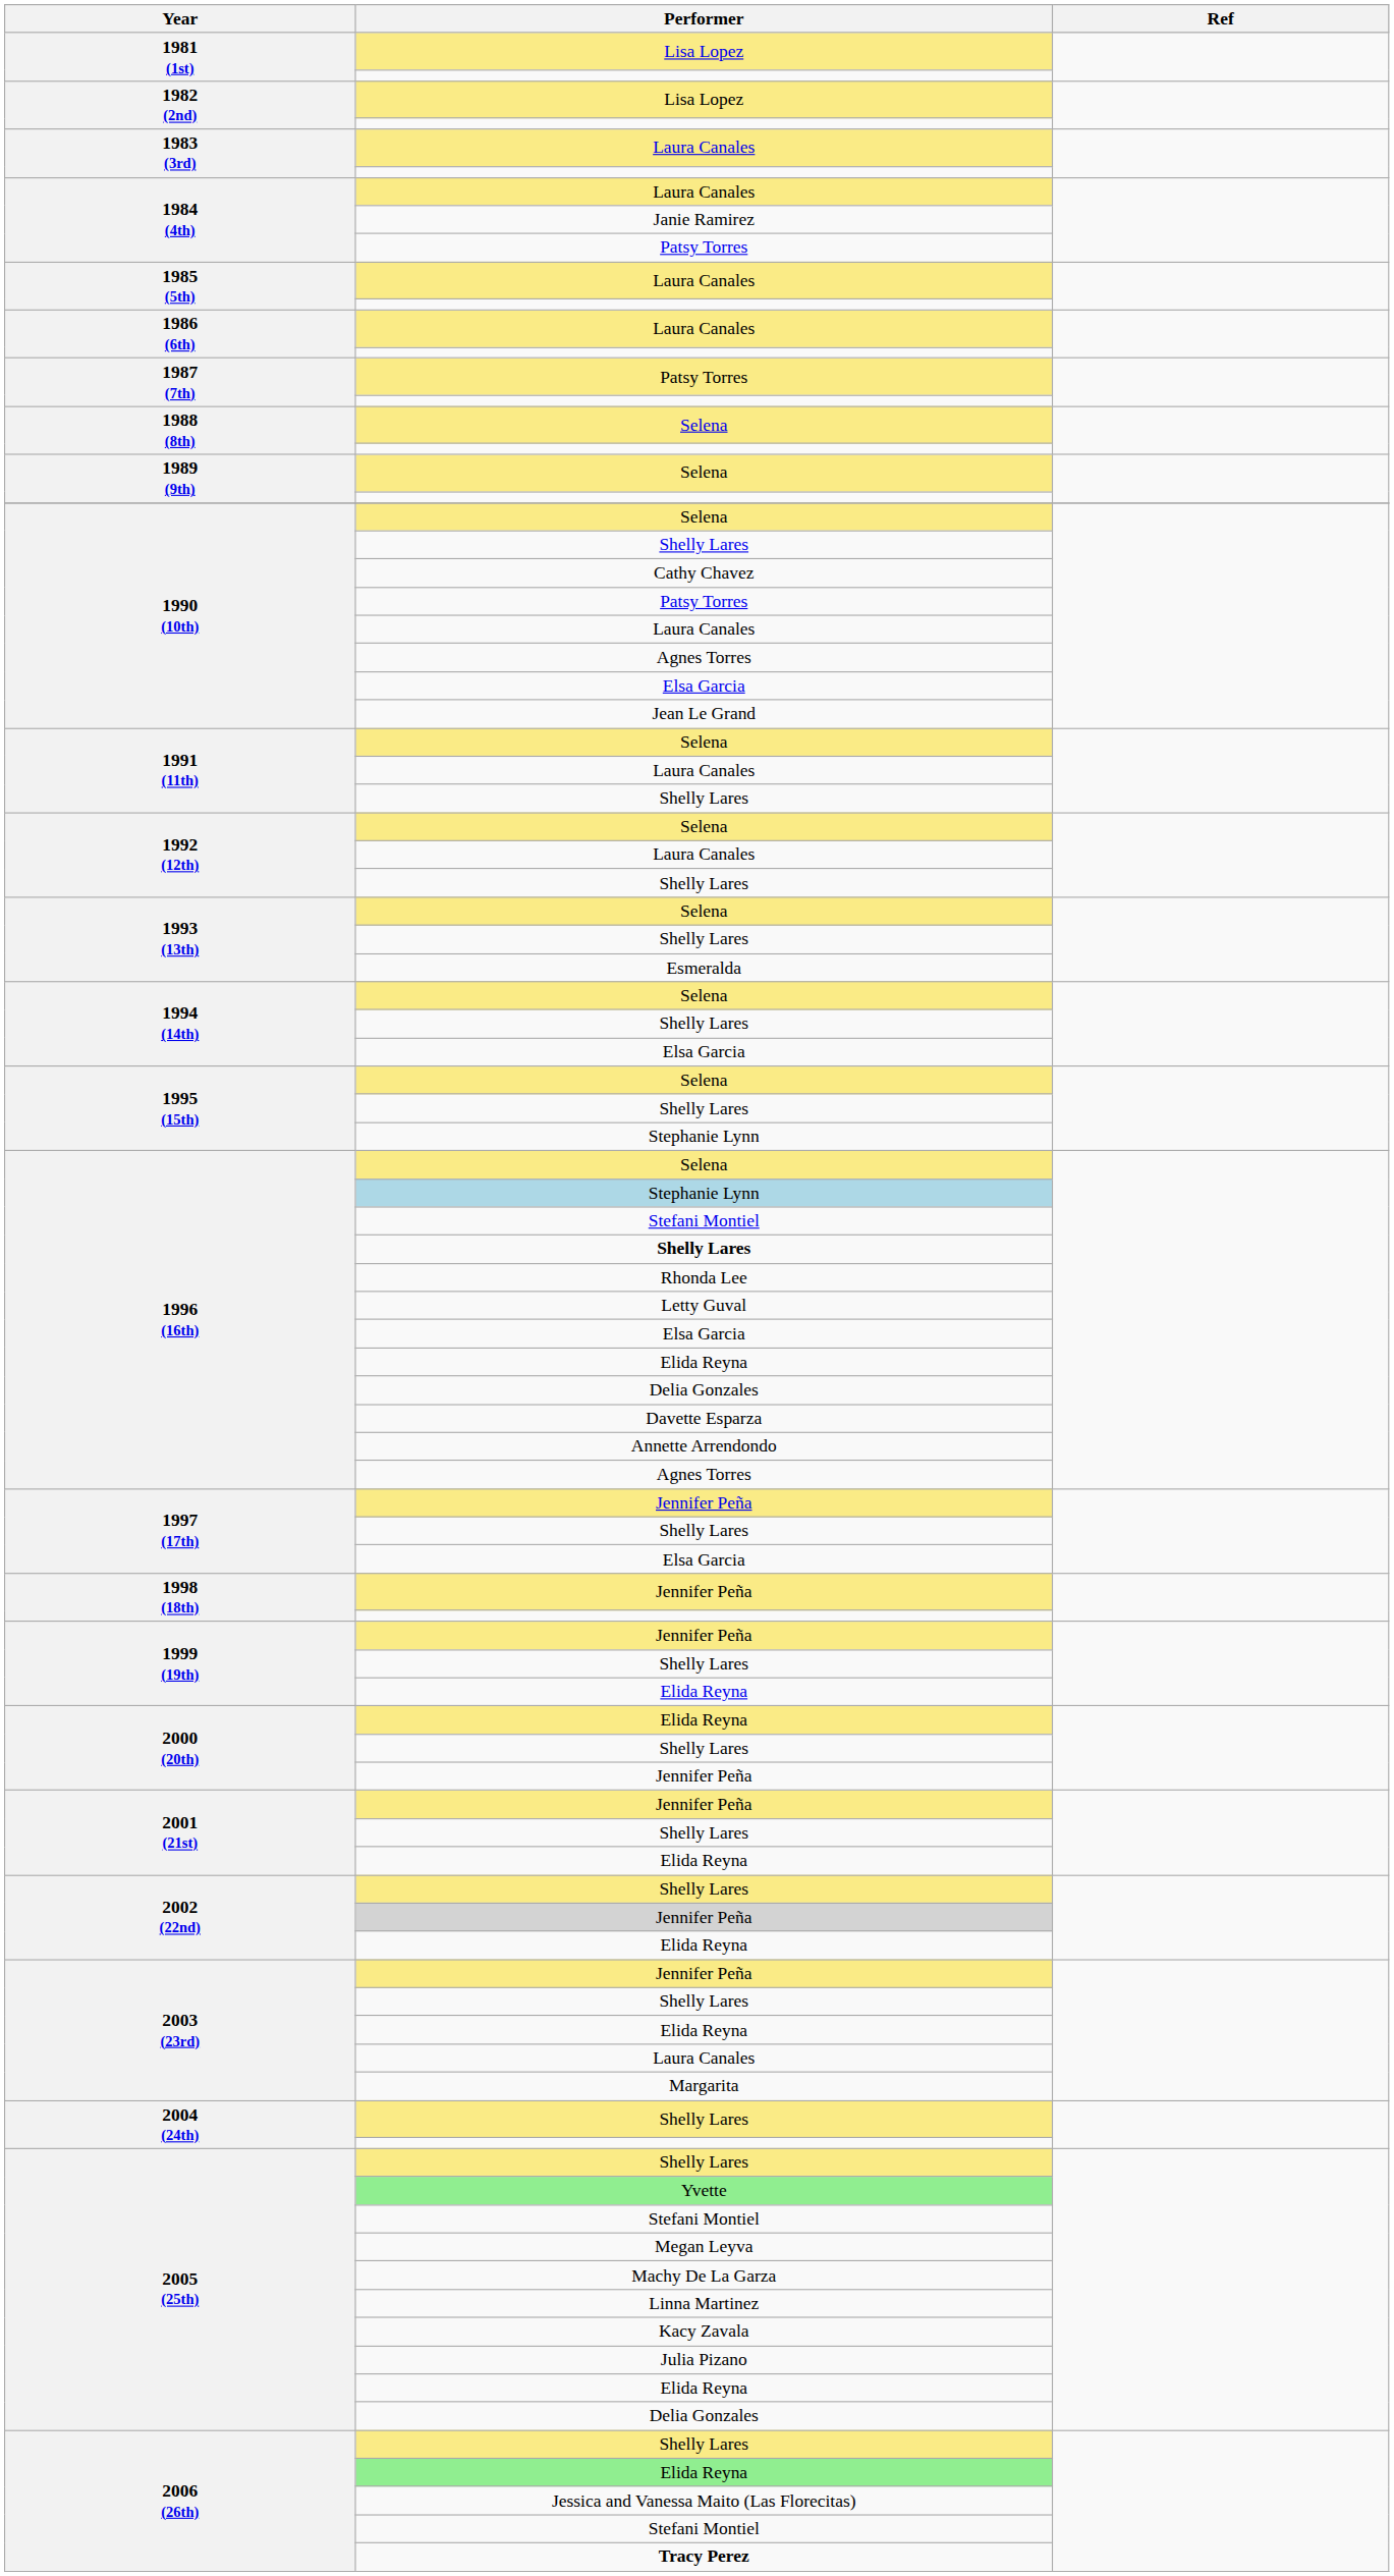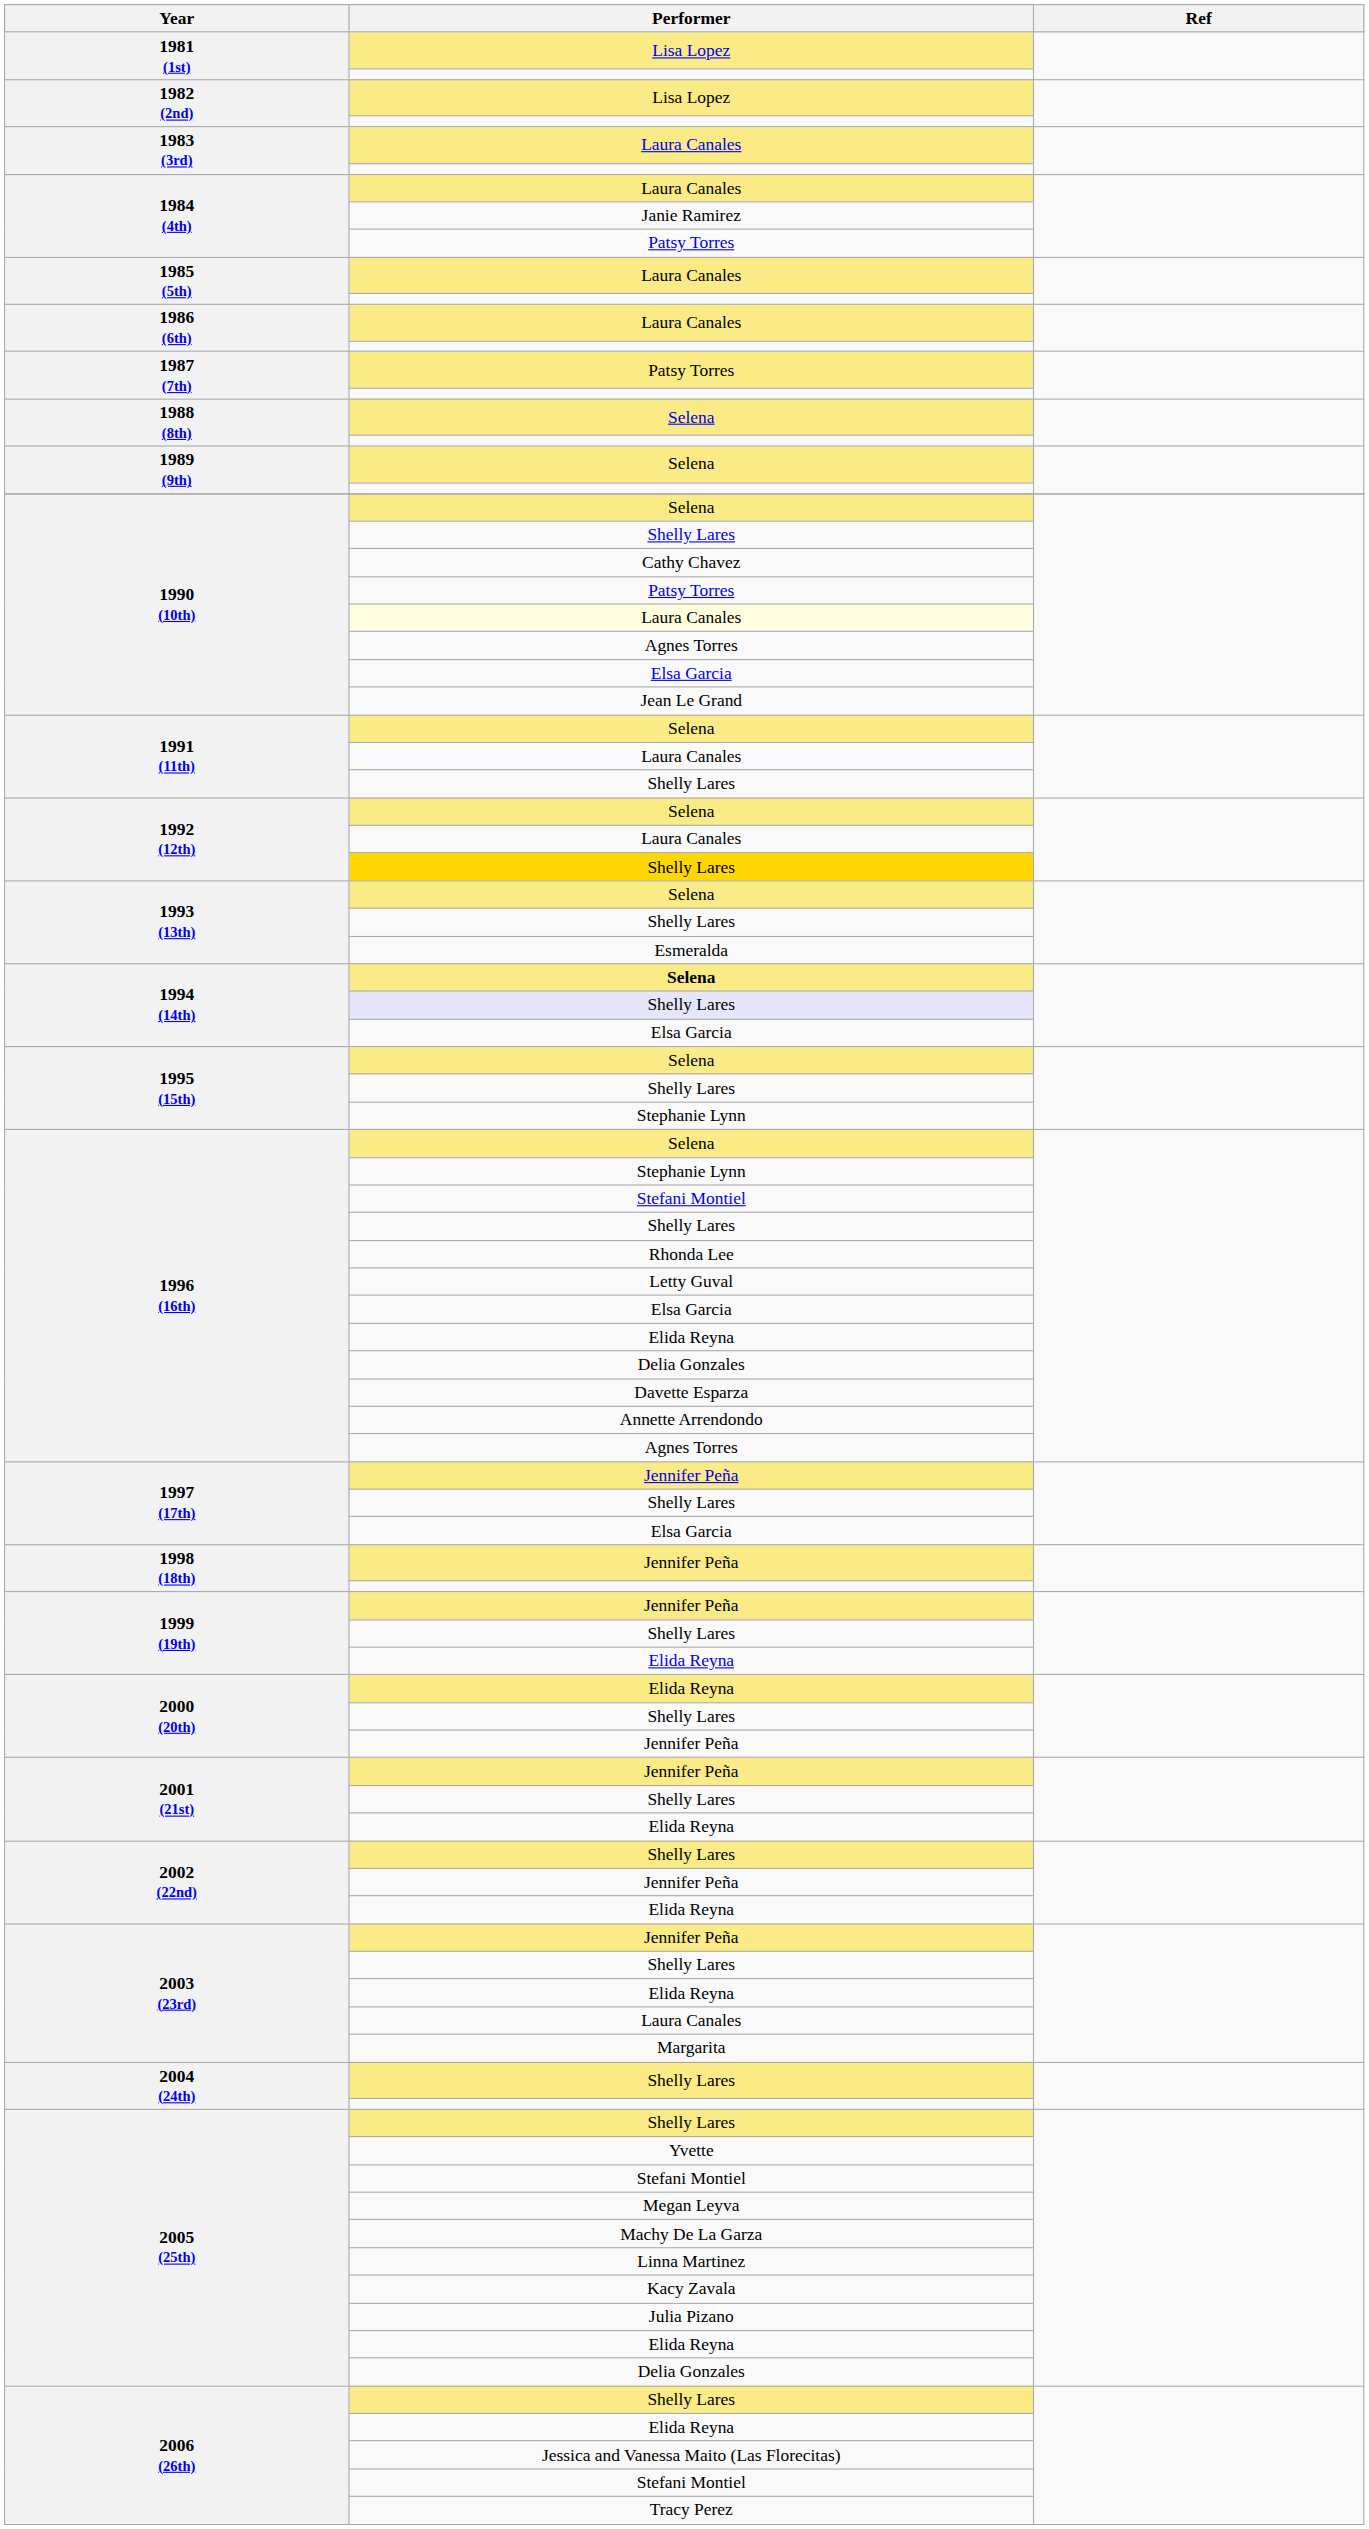1990 (10th) / Laura Canales | Performer: no background -> lightyellow background
1992 (12th) / Shelly Lares | Performer: no background -> gold background
1994 (14th) / Selena | Performer: normal -> bold
1994 (14th) / Shelly Lares | Performer: no background -> lavender background
1996 (16th) / Stephanie Lynn | Performer: lightblue background -> no background
1996 (16th) / Shelly Lares | Performer: bold -> normal
2002 (22nd) / Jennifer Peña | Performer: lightgrey background -> no background
Yvette | Performer: lightgreen background -> no background
2006 (26th) / Elida Reyna | Performer: lightgreen background -> no background
Tracy Perez | Performer: bold -> normal
